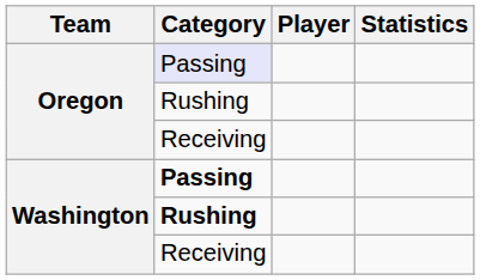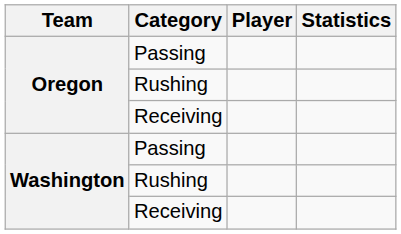Oregon / Passing | Category: lavender background -> no background
Washington / Passing | Category: bold -> normal
Washington / Rushing | Category: bold -> normal
